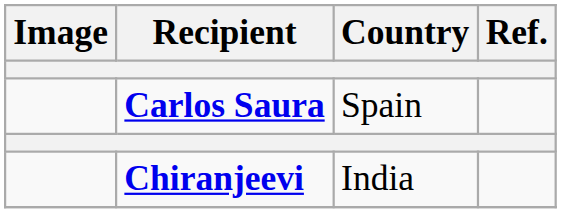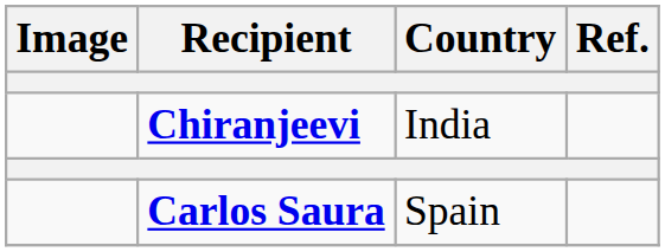rows swapped: Carlos Saura <-> Chiranjeevi
